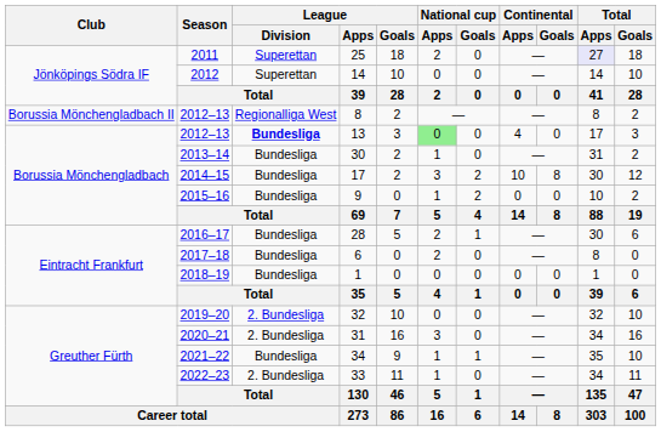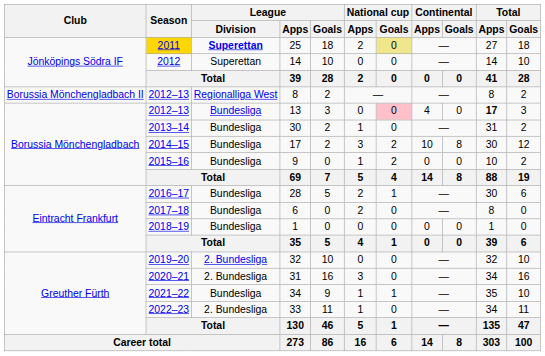25 | Season: no background -> gold background
25 | League / Division: normal -> bold
25 | National cup / Goals: no background -> khaki background
25 | Total / Apps: lavender background -> no background
13 | League / Division: bold -> normal
13 | National cup / Apps: lightgreen background -> no background
13 | National cup / Goals: no background -> pink background
13 | Total / Apps: normal -> bold
